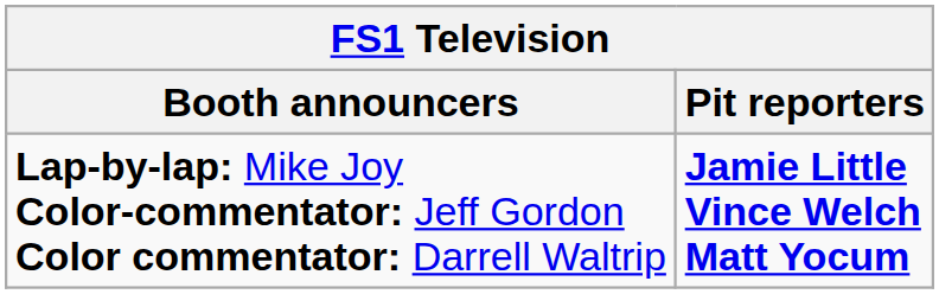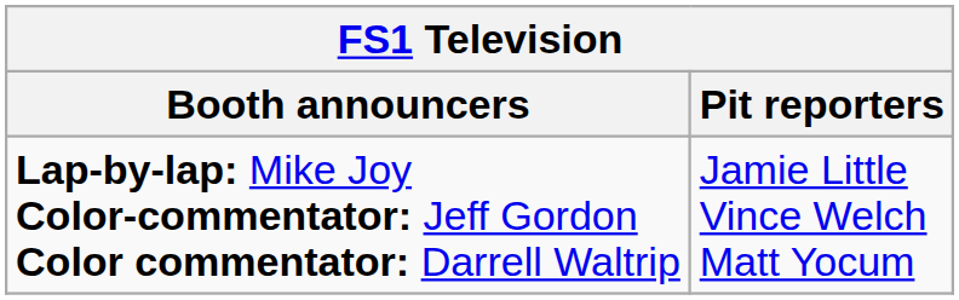row 3 | Pit reporters: bold -> normal
